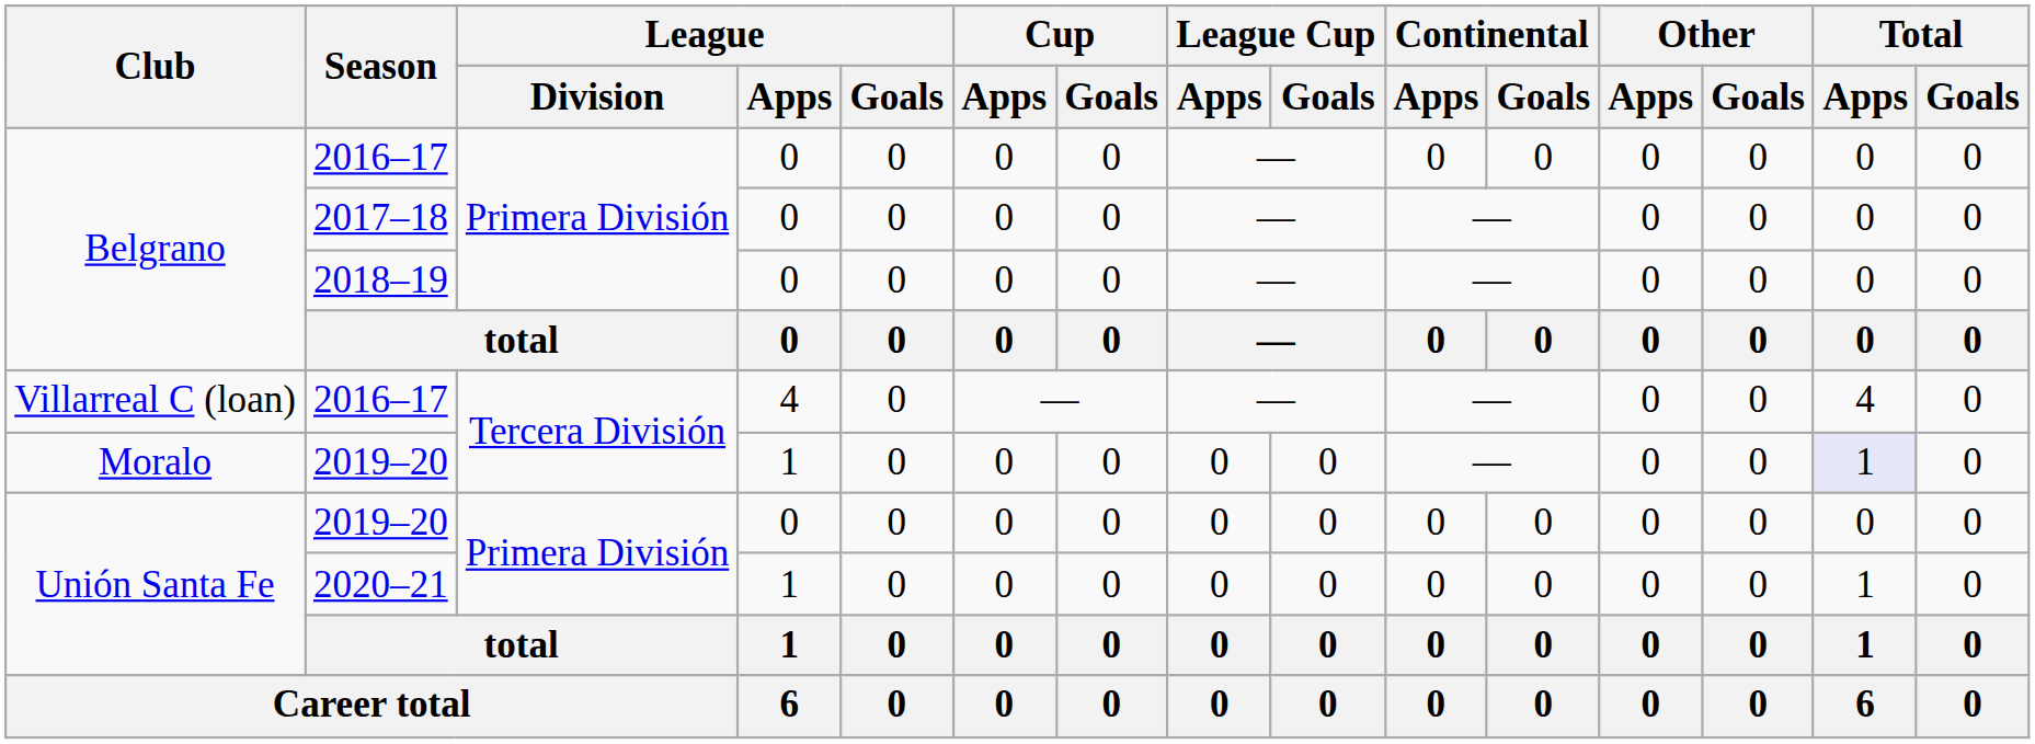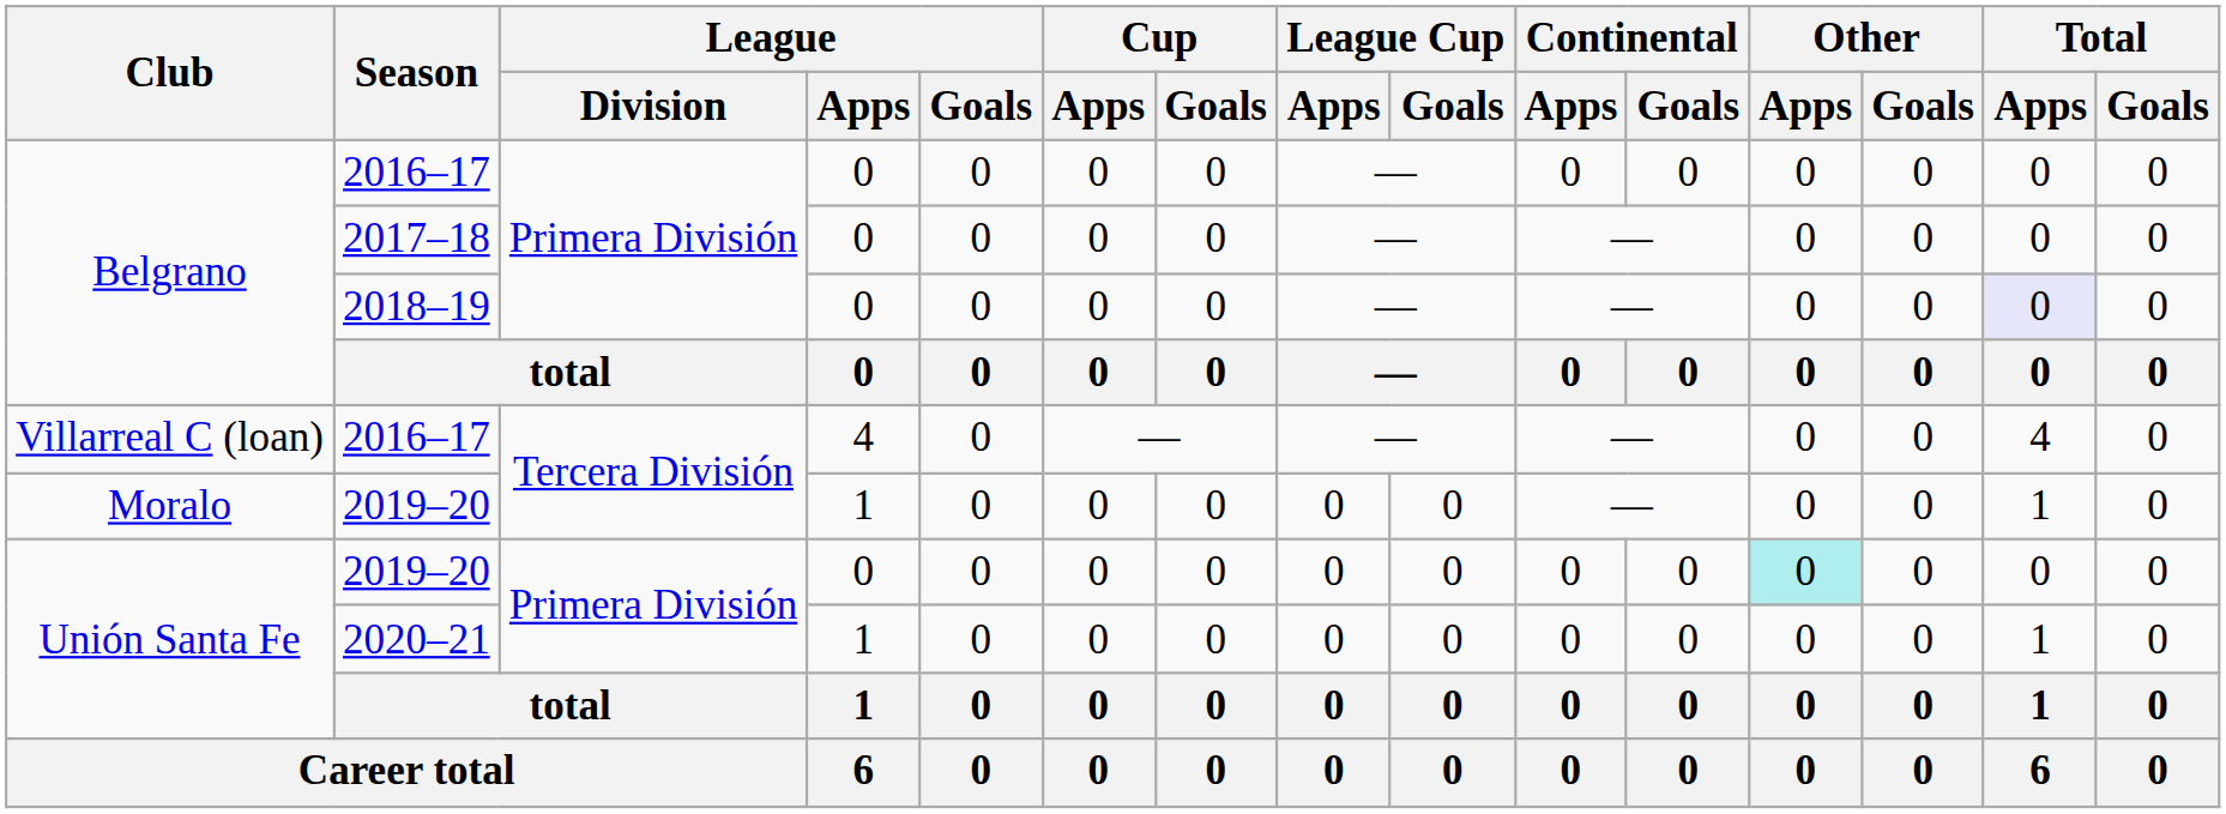2018–19 | Total / Apps: no background -> lavender background
Moralo / 2019–20 | Total / Apps: lavender background -> no background
Unión Santa Fe / 2019–20 | Other / Apps: no background -> paleturquoise background
